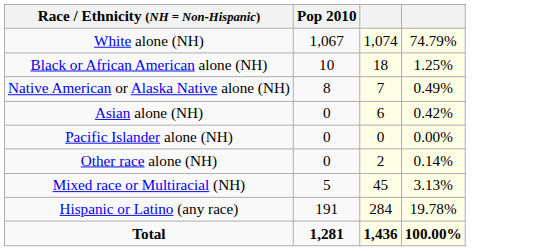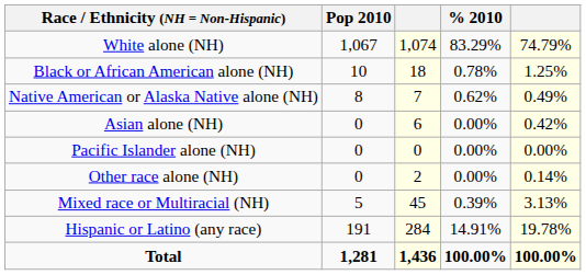+ column: % 2010 | 83.29% | 0.78% | 0.62% | 0.00% | 0.00% | 0.00% | 0.39% | 14.91% | 100.00%
